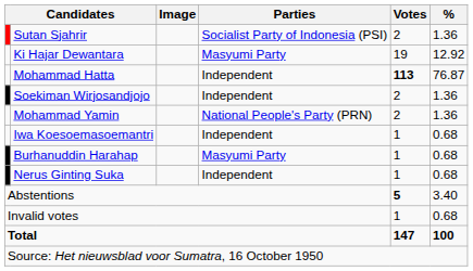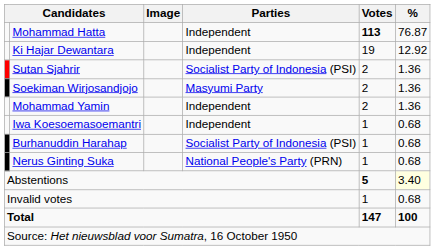rows swapped: Mohammad Hatta <-> Sutan Sjahrir
Ki Hajar Dewantara | Parties: Masyumi Party -> Independent
Soekiman Wirjosandjojo | Parties: Independent -> Masyumi Party
Mohammad Yamin | Parties: National People's Party (PRN) -> Independent
Burhanuddin Harahap | Parties: Masyumi Party -> Socialist Party of Indonesia (PSI)
Nerus Ginting Suka | Parties: Independent -> National People's Party (PRN)
Abstentions | %: no background -> lightyellow background
